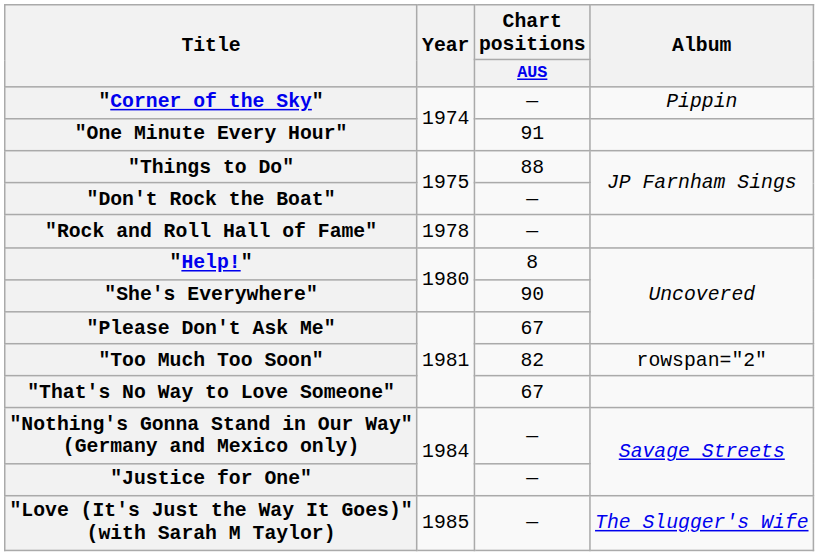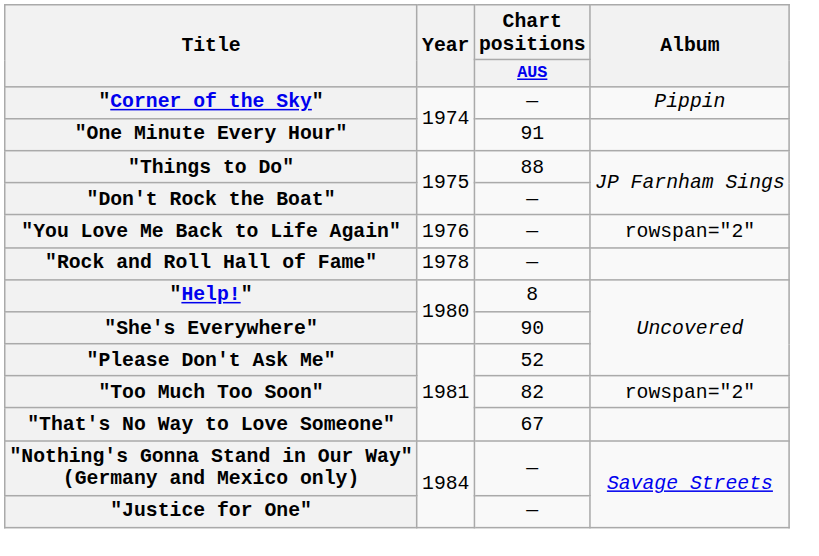+ row: "You Love Me Back to Life Again" | 1976 | — | rowspan="2"
"Please Don't Ask Me" | Chart positions / AUS: 67 -> 52
- row: "Love (It's Just the Way It Goes)" (with Sarah M Taylor) | 1985 | — | The Slugger's Wife
